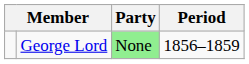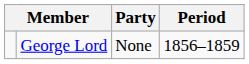George Lord | Party: lightgreen background -> no background
